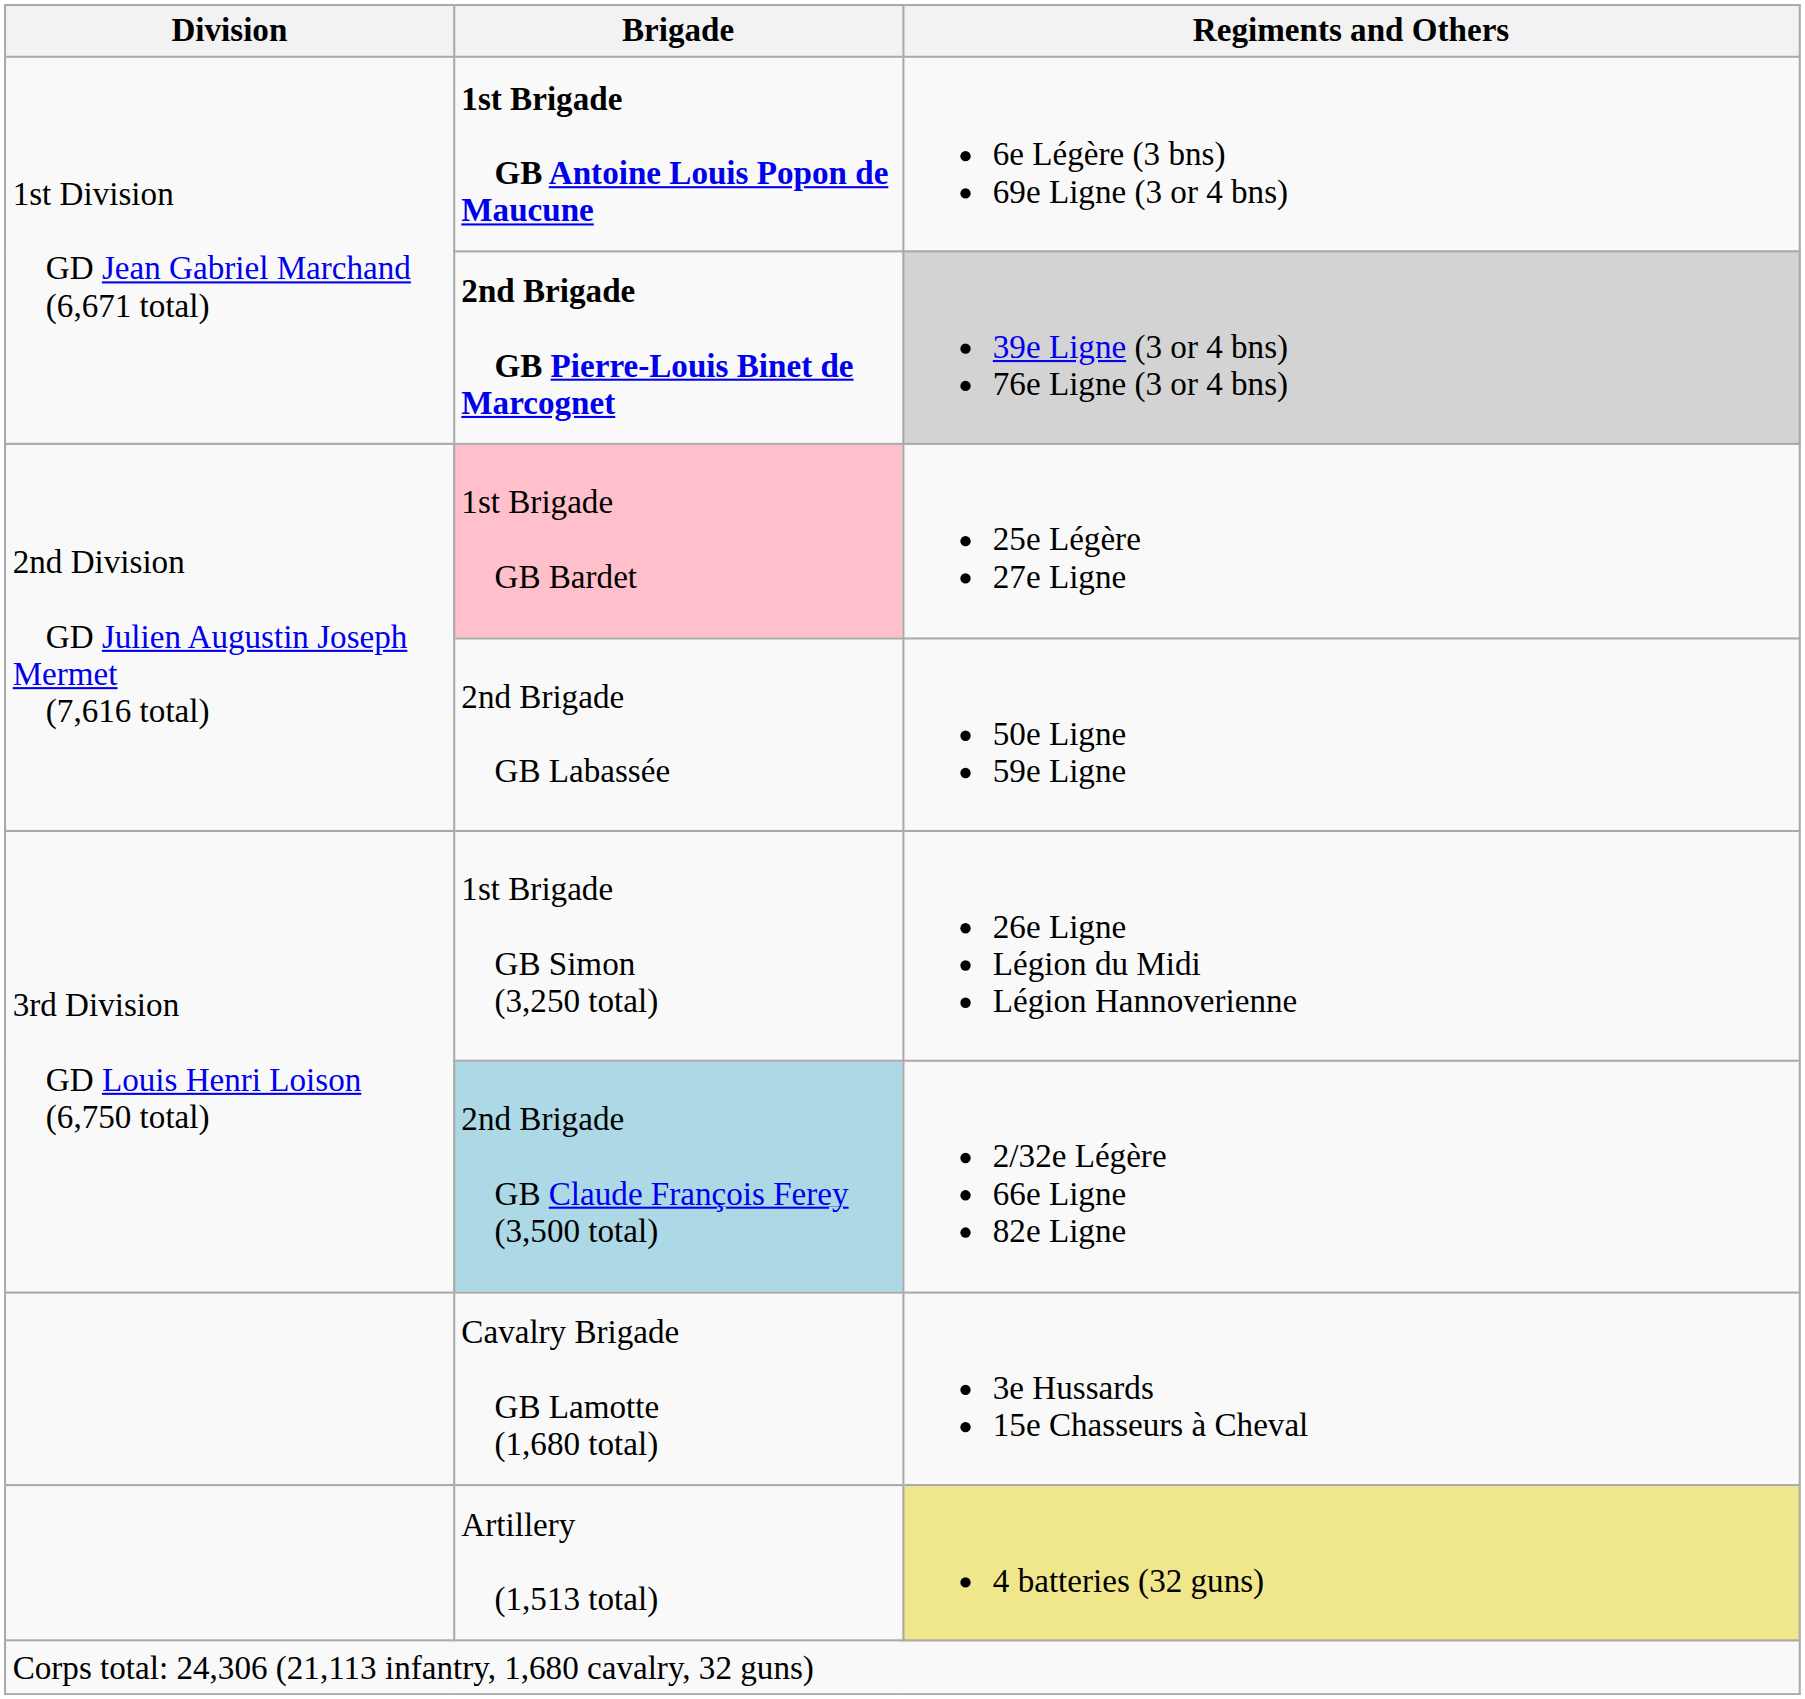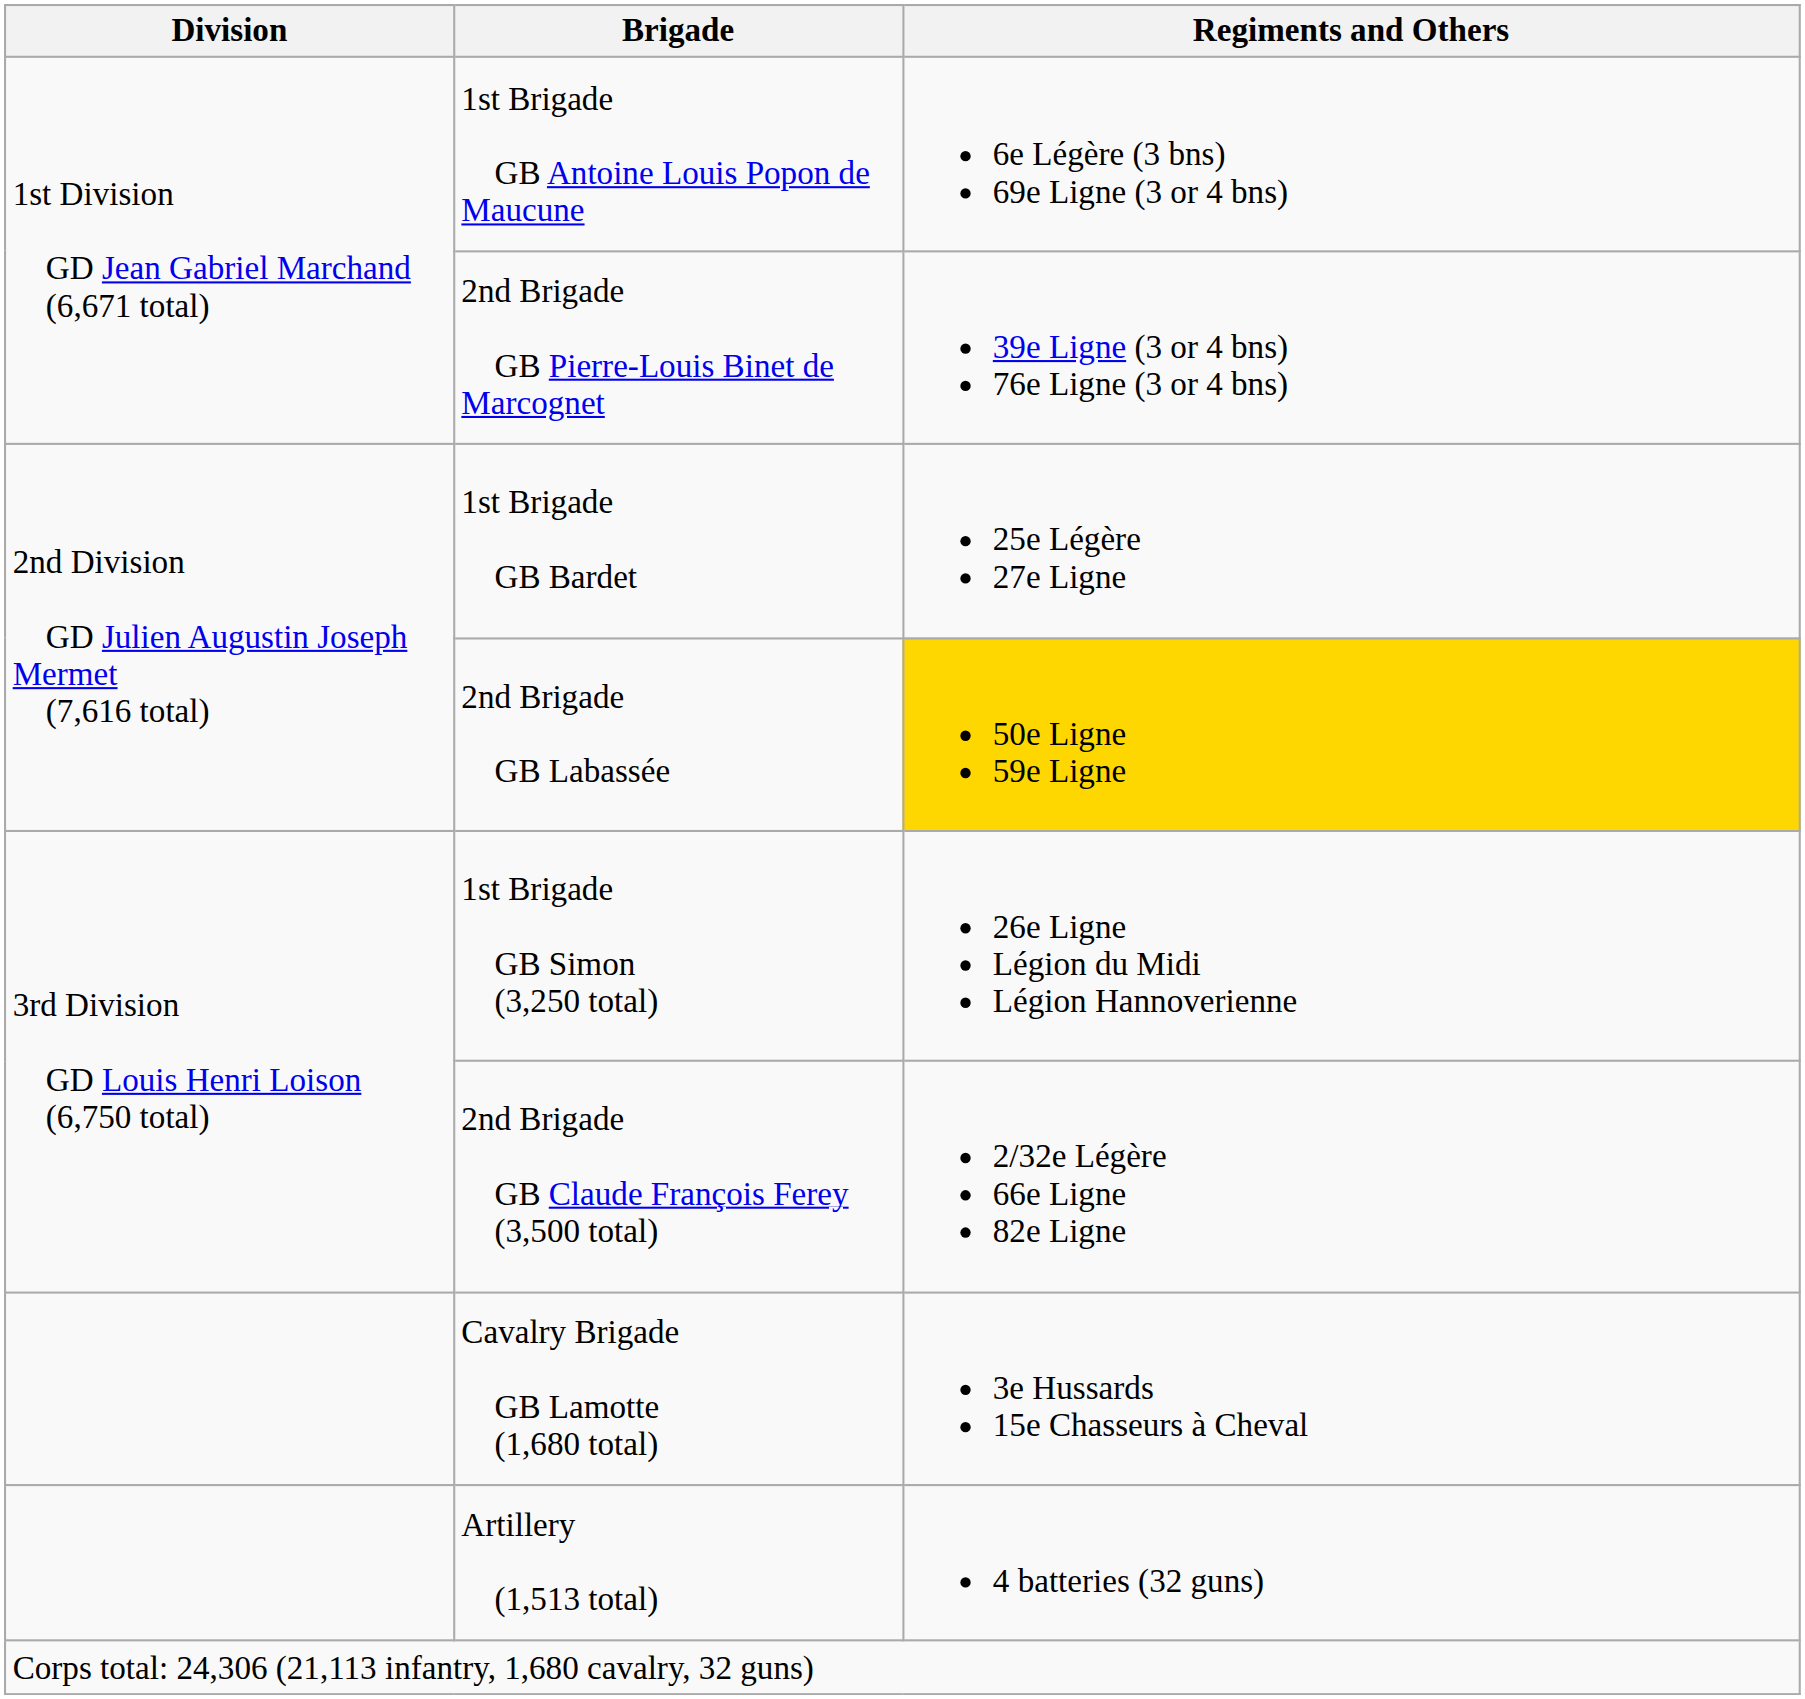row 2 | Brigade: bold -> normal
row 3 | Brigade: bold -> normal
row 3 | Regiments and Others: lightgrey background -> no background
row 4 | Brigade: pink background -> no background
row 5 | Regiments and Others: no background -> gold background
row 7 | Brigade: lightblue background -> no background
row 9 | Regiments and Others: khaki background -> no background
